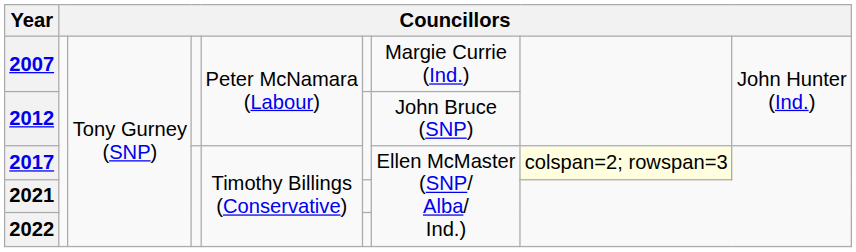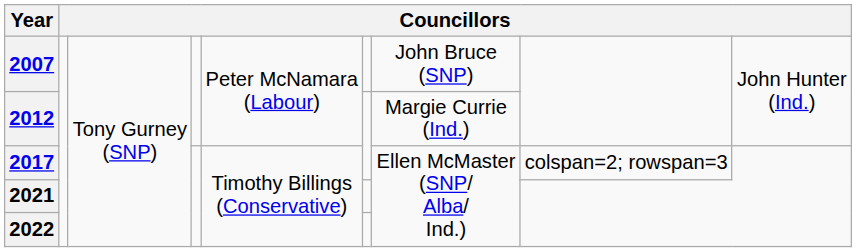2007 | column 7: Margie Currie (Ind.) -> John Bruce (SNP)
2012 | column 7: John Bruce (SNP) -> Margie Currie (Ind.)
2017 | column 8: lightyellow background -> no background
